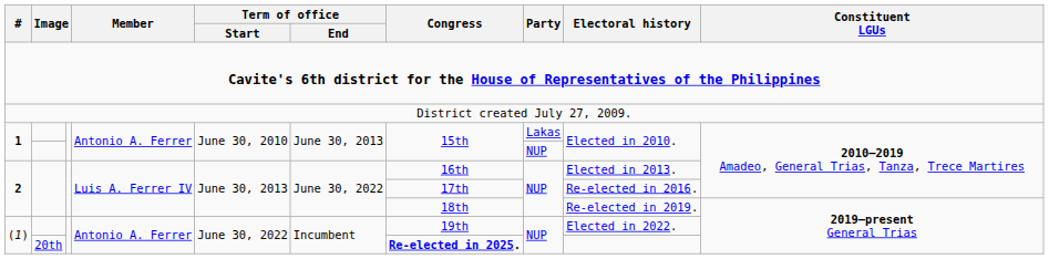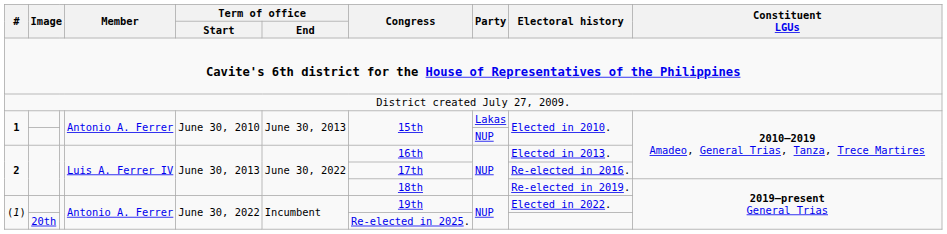(1) / 20th | Congress: bold -> normal
